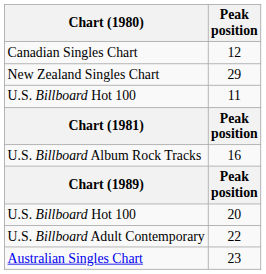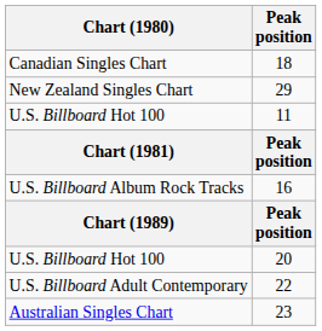row 2 | Peak position: 12 -> 18
